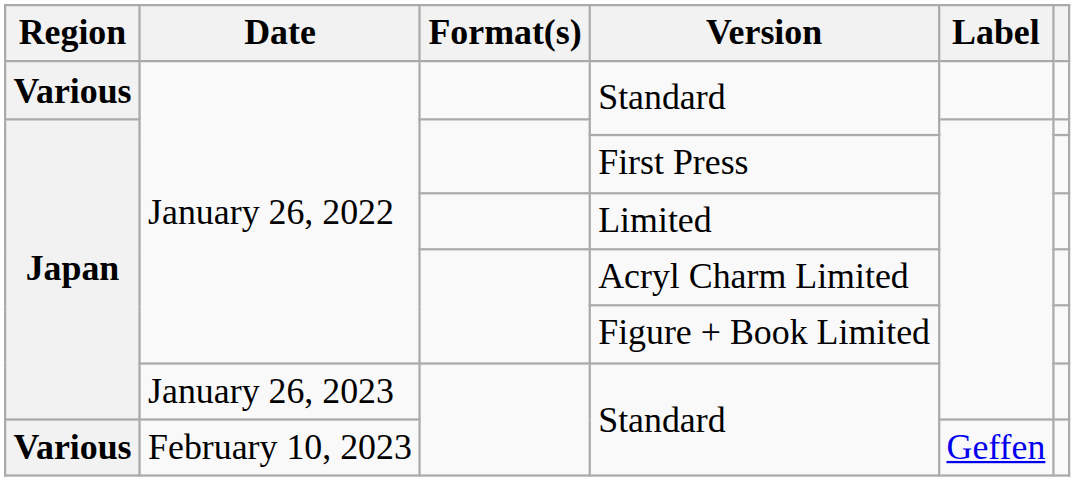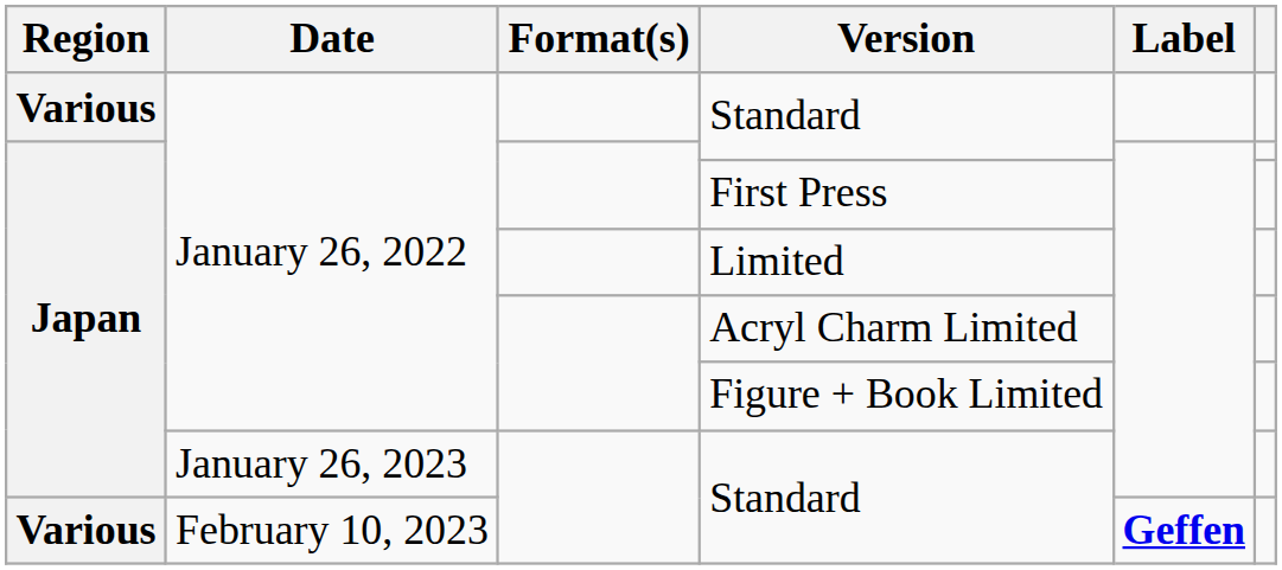February 10, 2023 / Standard | Label: normal -> bold
